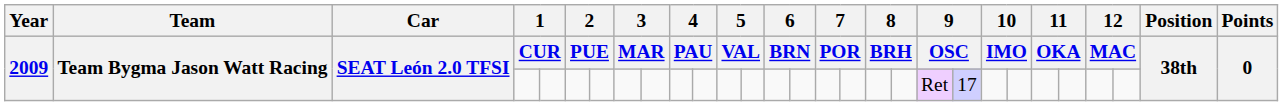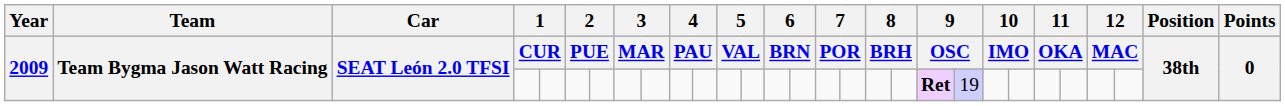row 3 | column 20: normal -> bold
row 3 | column 21: 17 -> 19
